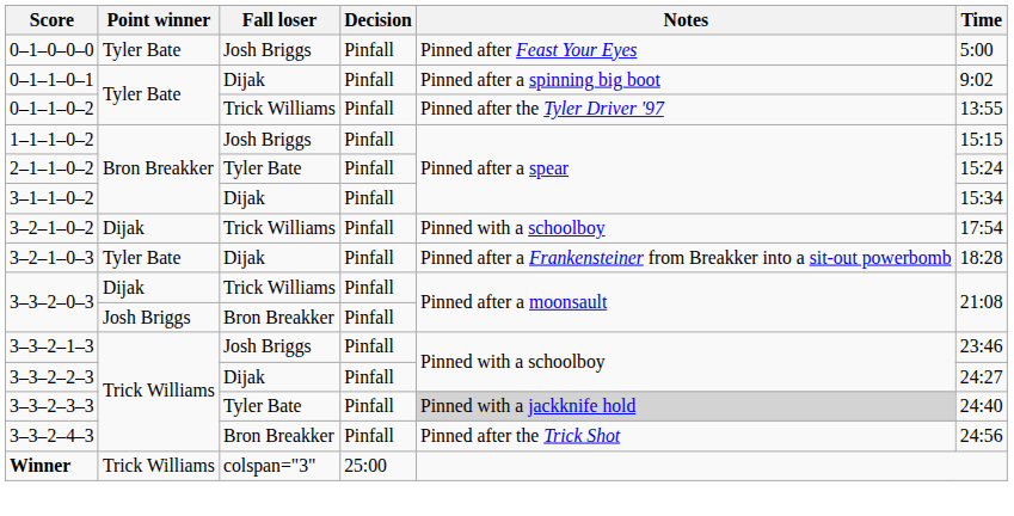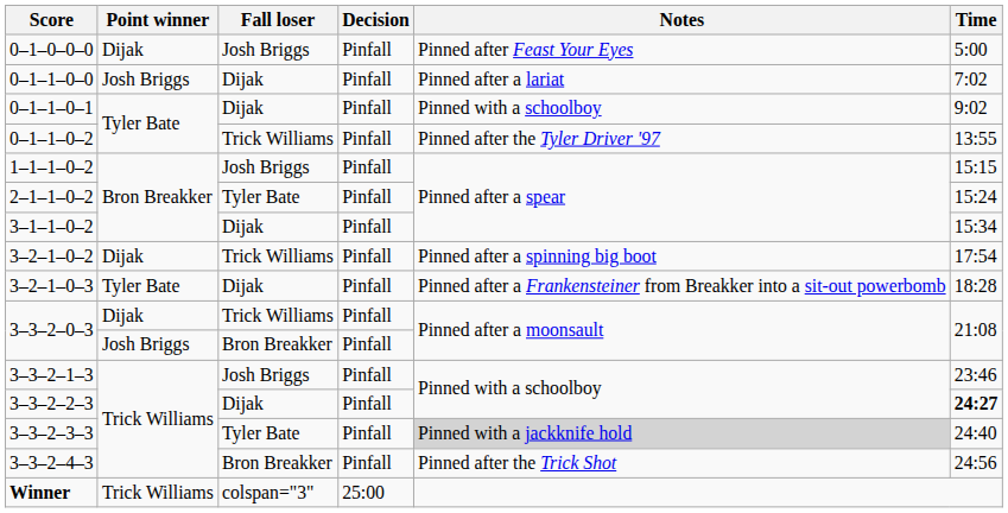0–1–0–0–0 | Point winner: Tyler Bate -> Dijak
+ row: 0–1–1–0–0 | Josh Briggs | Dijak | Pinfall | Pinned after a lariat | 7:02
0–1–1–0–1 | Notes: Pinned after a spinning big boot -> Pinned with a schoolboy
3–2–1–0–2 | Notes: Pinned with a schoolboy -> Pinned after a spinning big boot
3–3–2–2–3 | Time: normal -> bold
